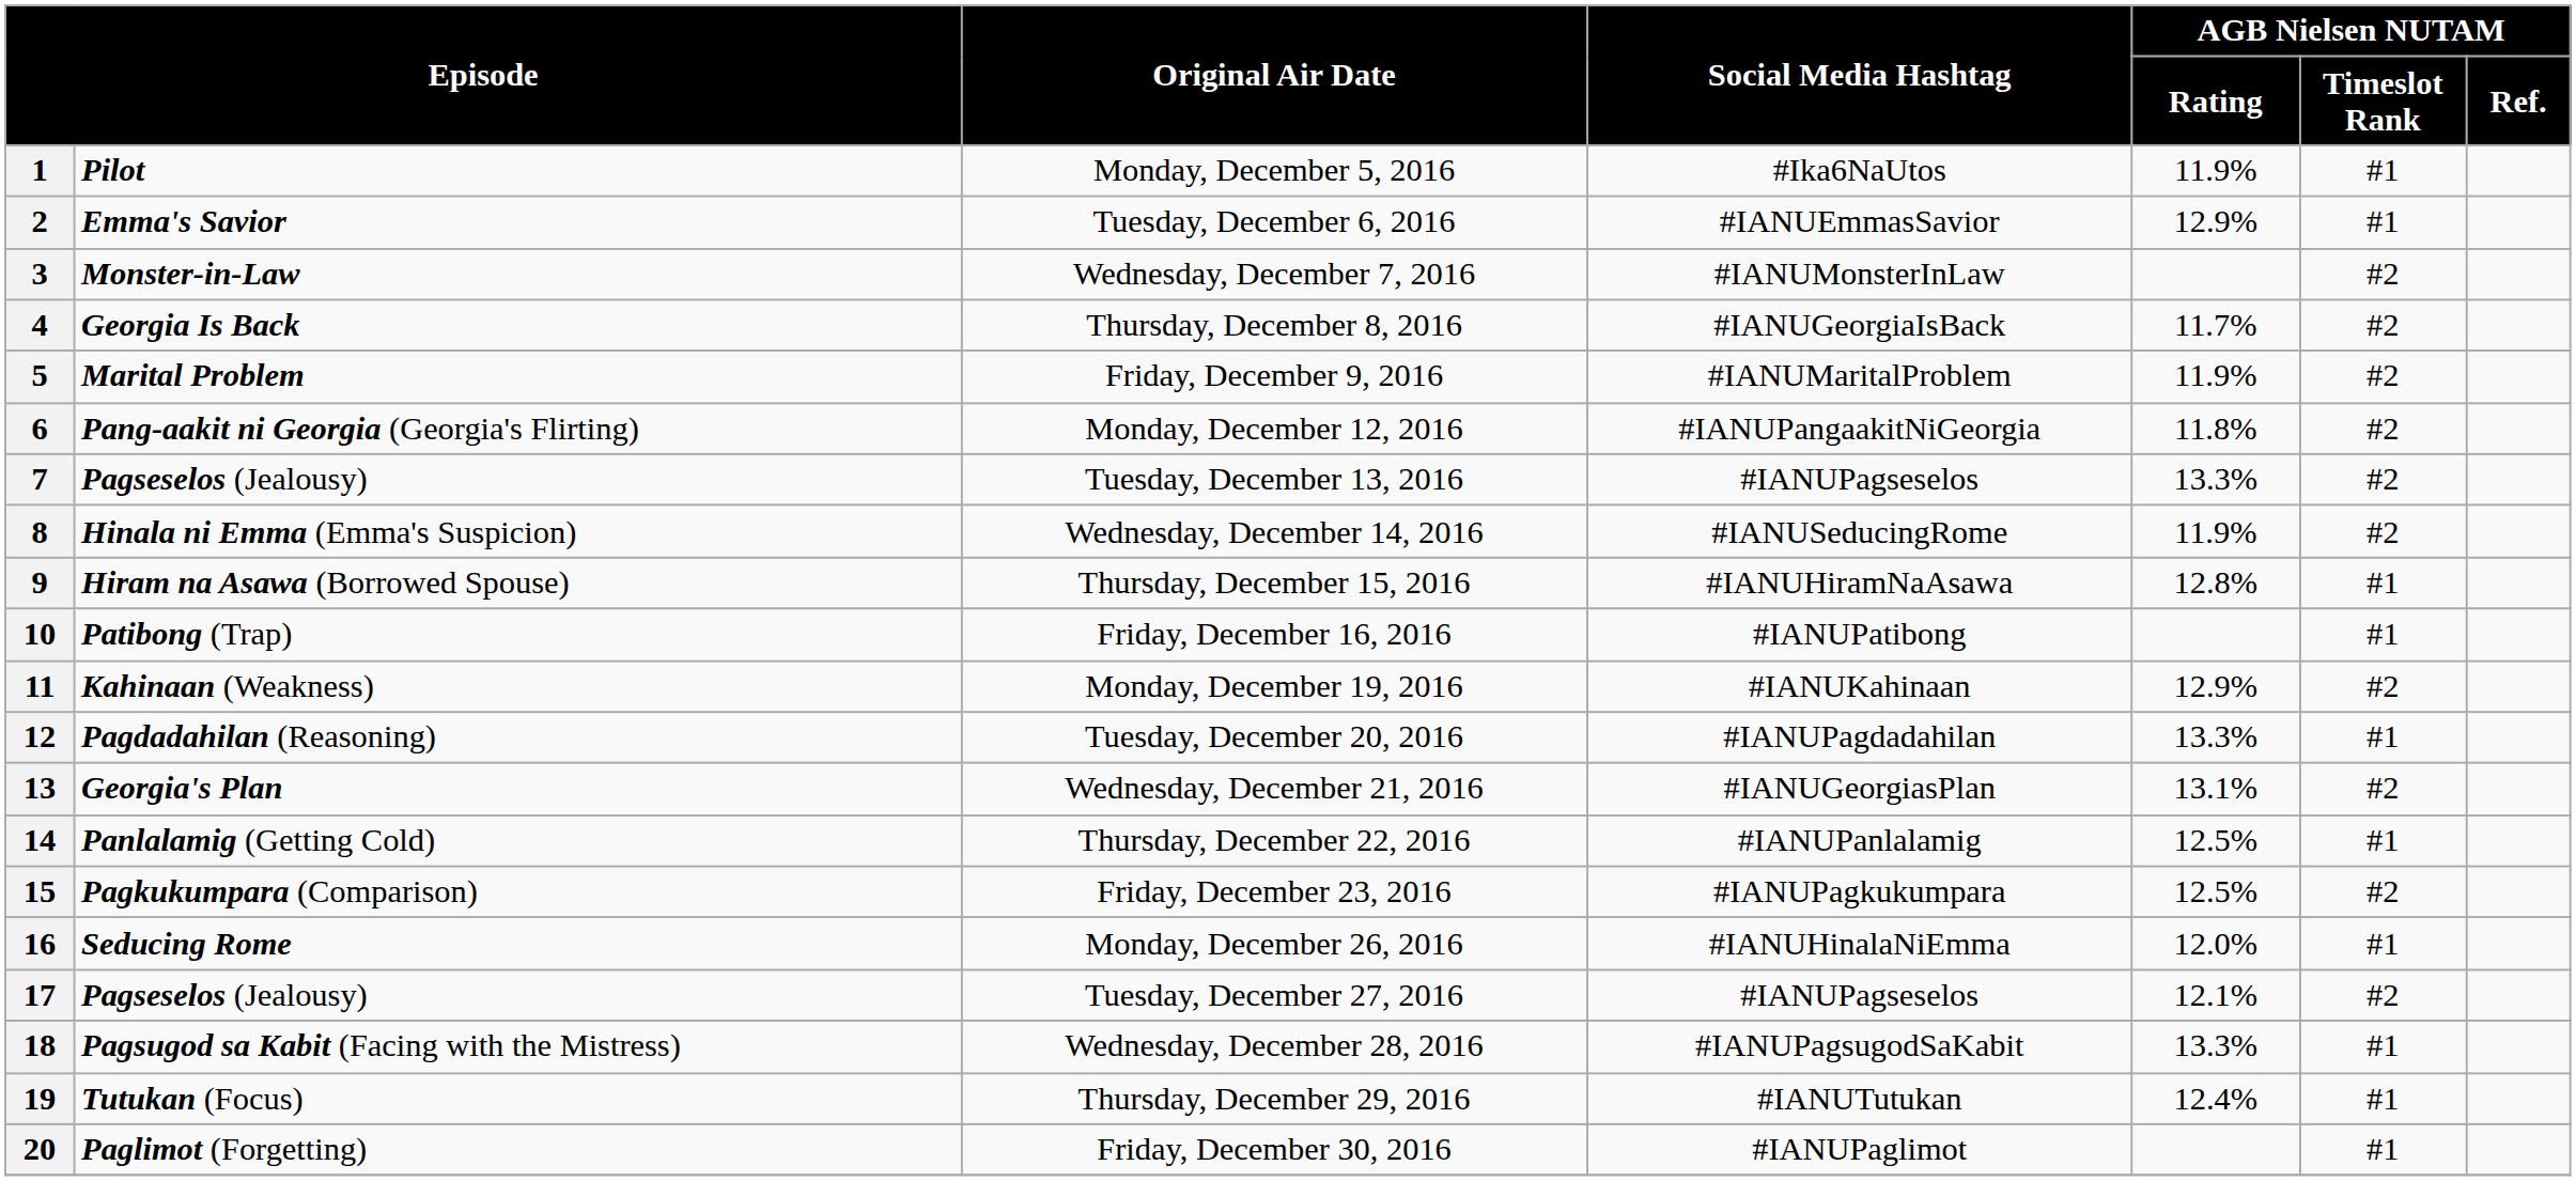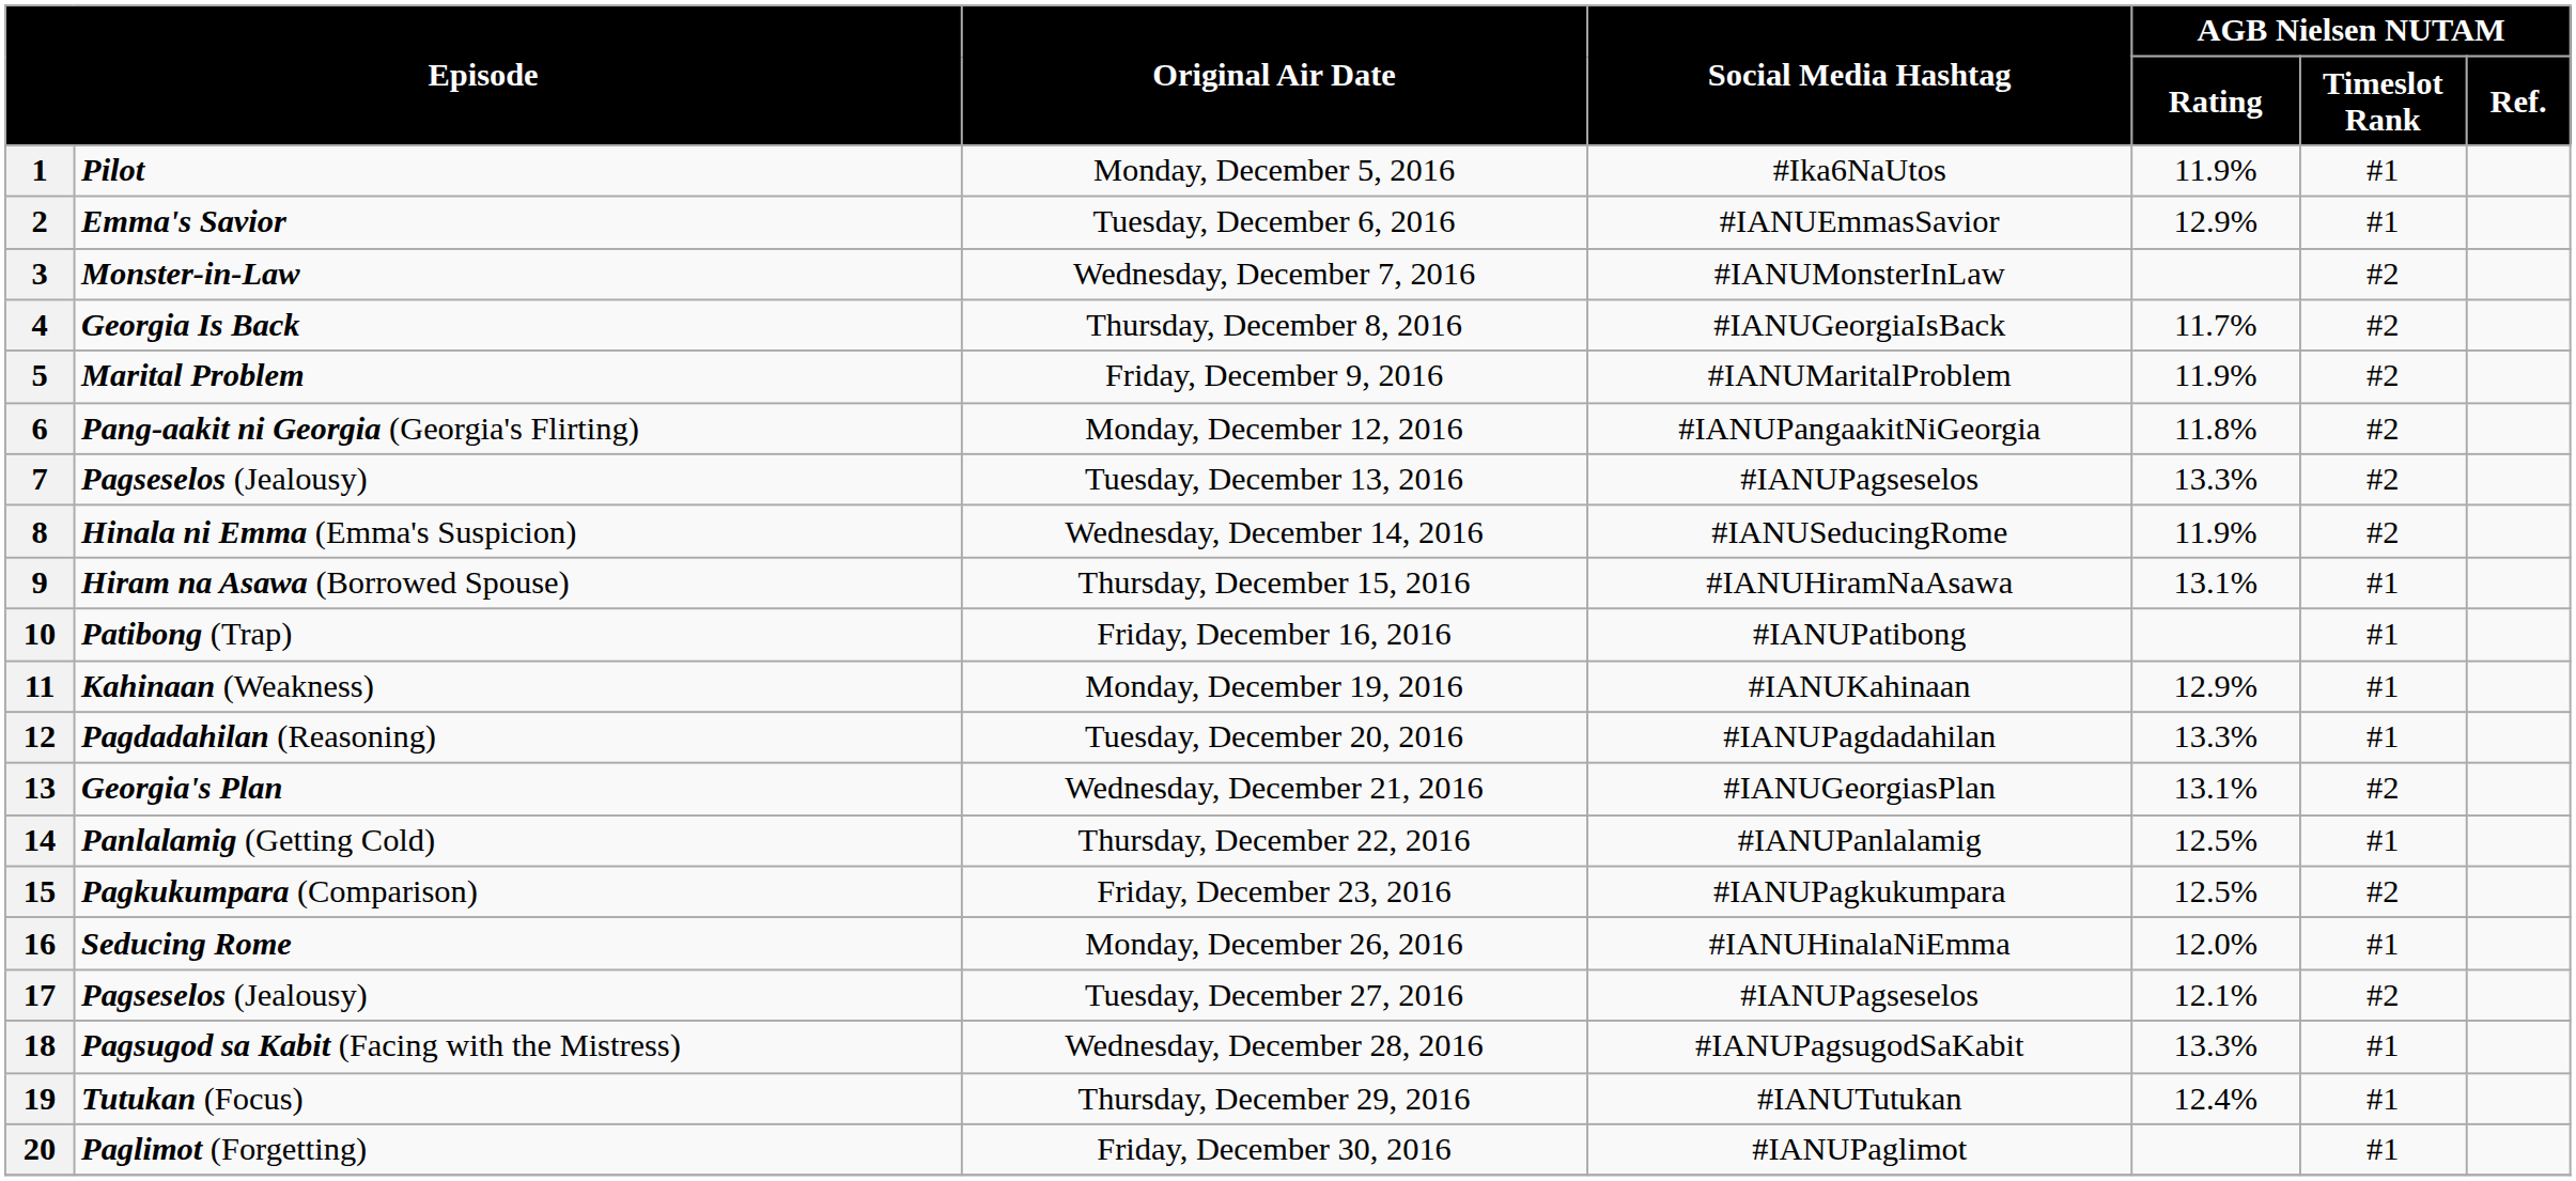9 | AGB Nielsen NUTAM / Rating: 12.8% -> 13.1%
11 | AGB Nielsen NUTAM / Timeslot Rank: #2 -> #1
